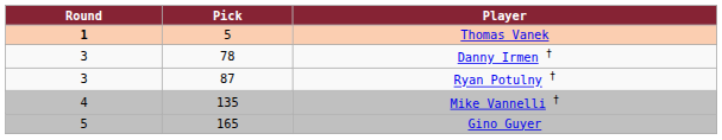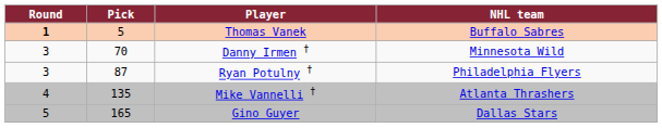+ column: NHL team | Buffalo Sabres | Minnesota Wild | Philadelphia Flyers | Atlanta Thrashers | Dallas Stars
Danny Irmen † | Pick: 78 -> 70
